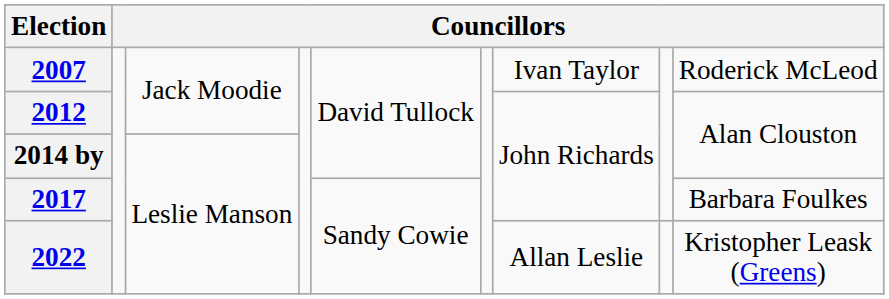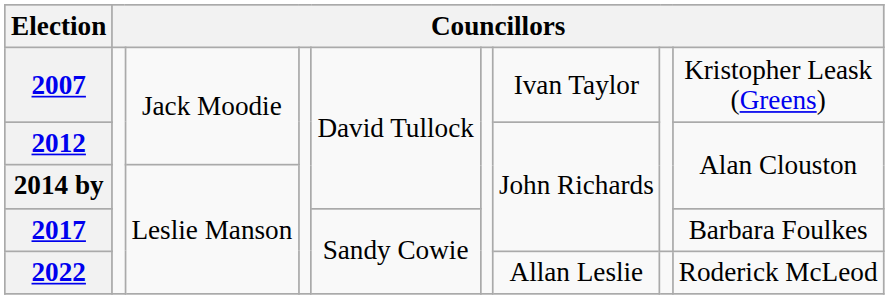2007 | column 9: Roderick McLeod -> Kristopher Leask (Greens)
2022 | column 9: Kristopher Leask (Greens) -> Roderick McLeod
